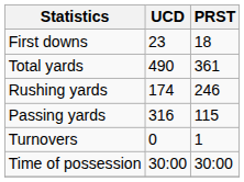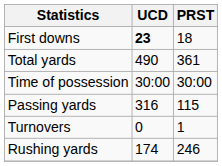First downs | UCD: normal -> bold
rows swapped: Rushing yards <-> Time of possession
